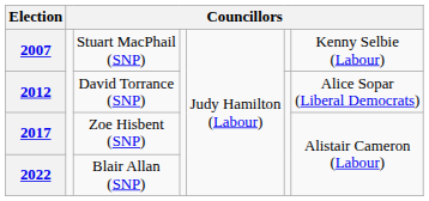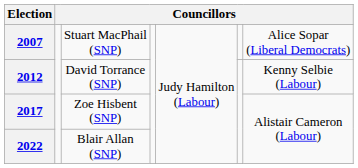2007 | column 7: Kenny Selbie (Labour) -> Alice Sopar (Liberal Democrats)
2012 | column 7: Alice Sopar (Liberal Democrats) -> Kenny Selbie (Labour)
